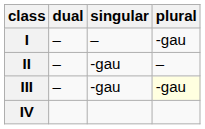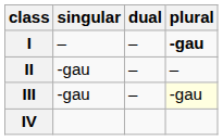columns swapped: singular <-> dual
I | plural: normal -> bold
